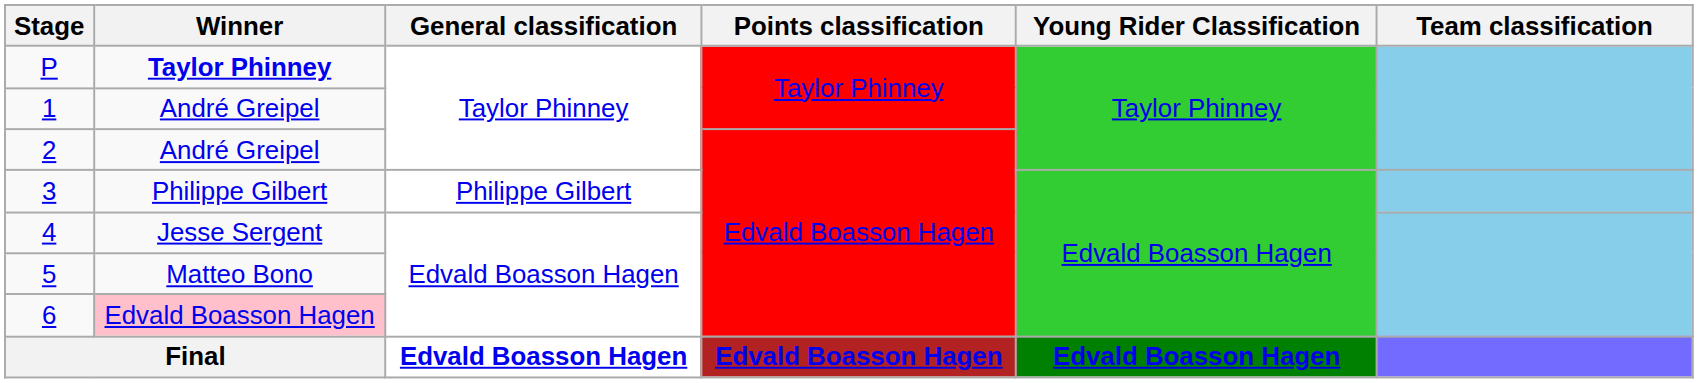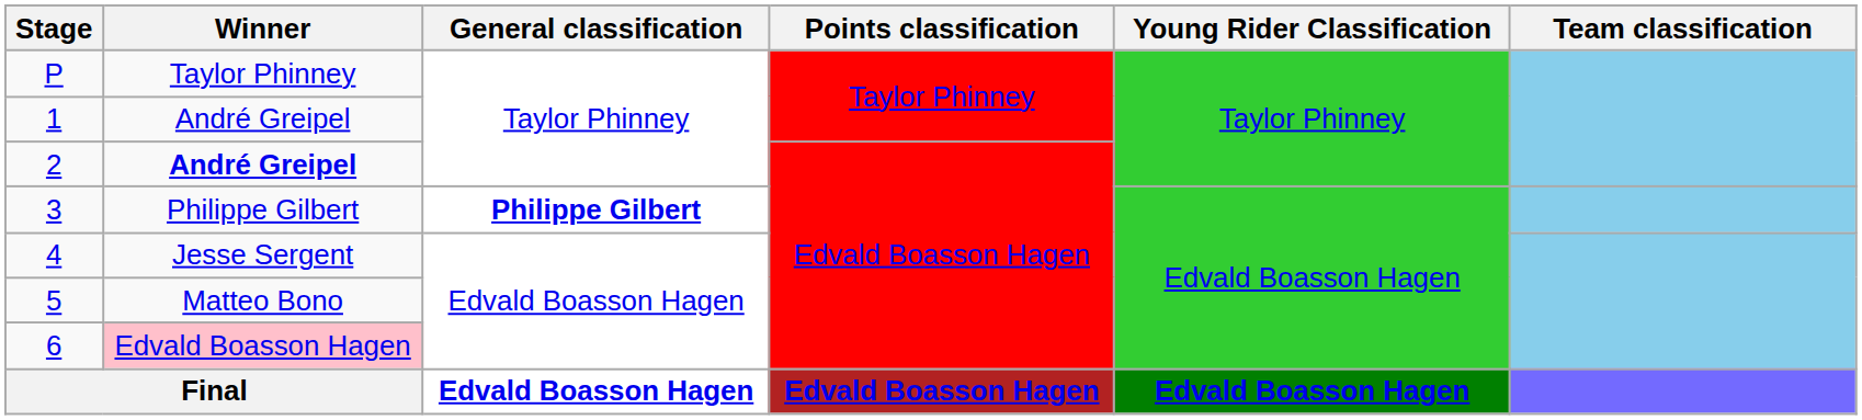P | Winner: bold -> normal
2 | Winner: normal -> bold
3 | General classification: normal -> bold
